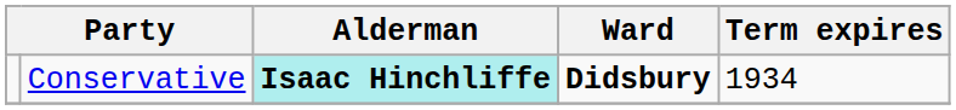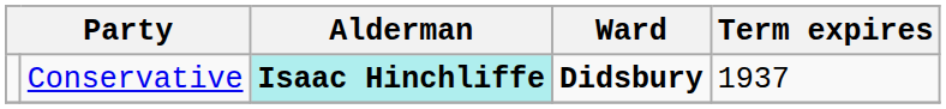Conservative | Term expires: 1934 -> 1937
